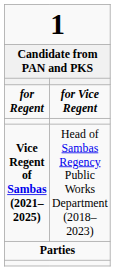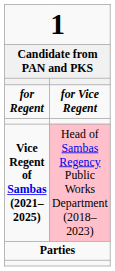row 6 | column 2: no background -> pink background
